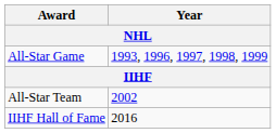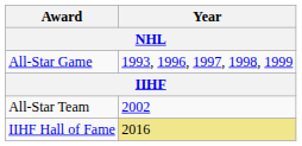IIHF Hall of Fame | Year: no background -> khaki background
